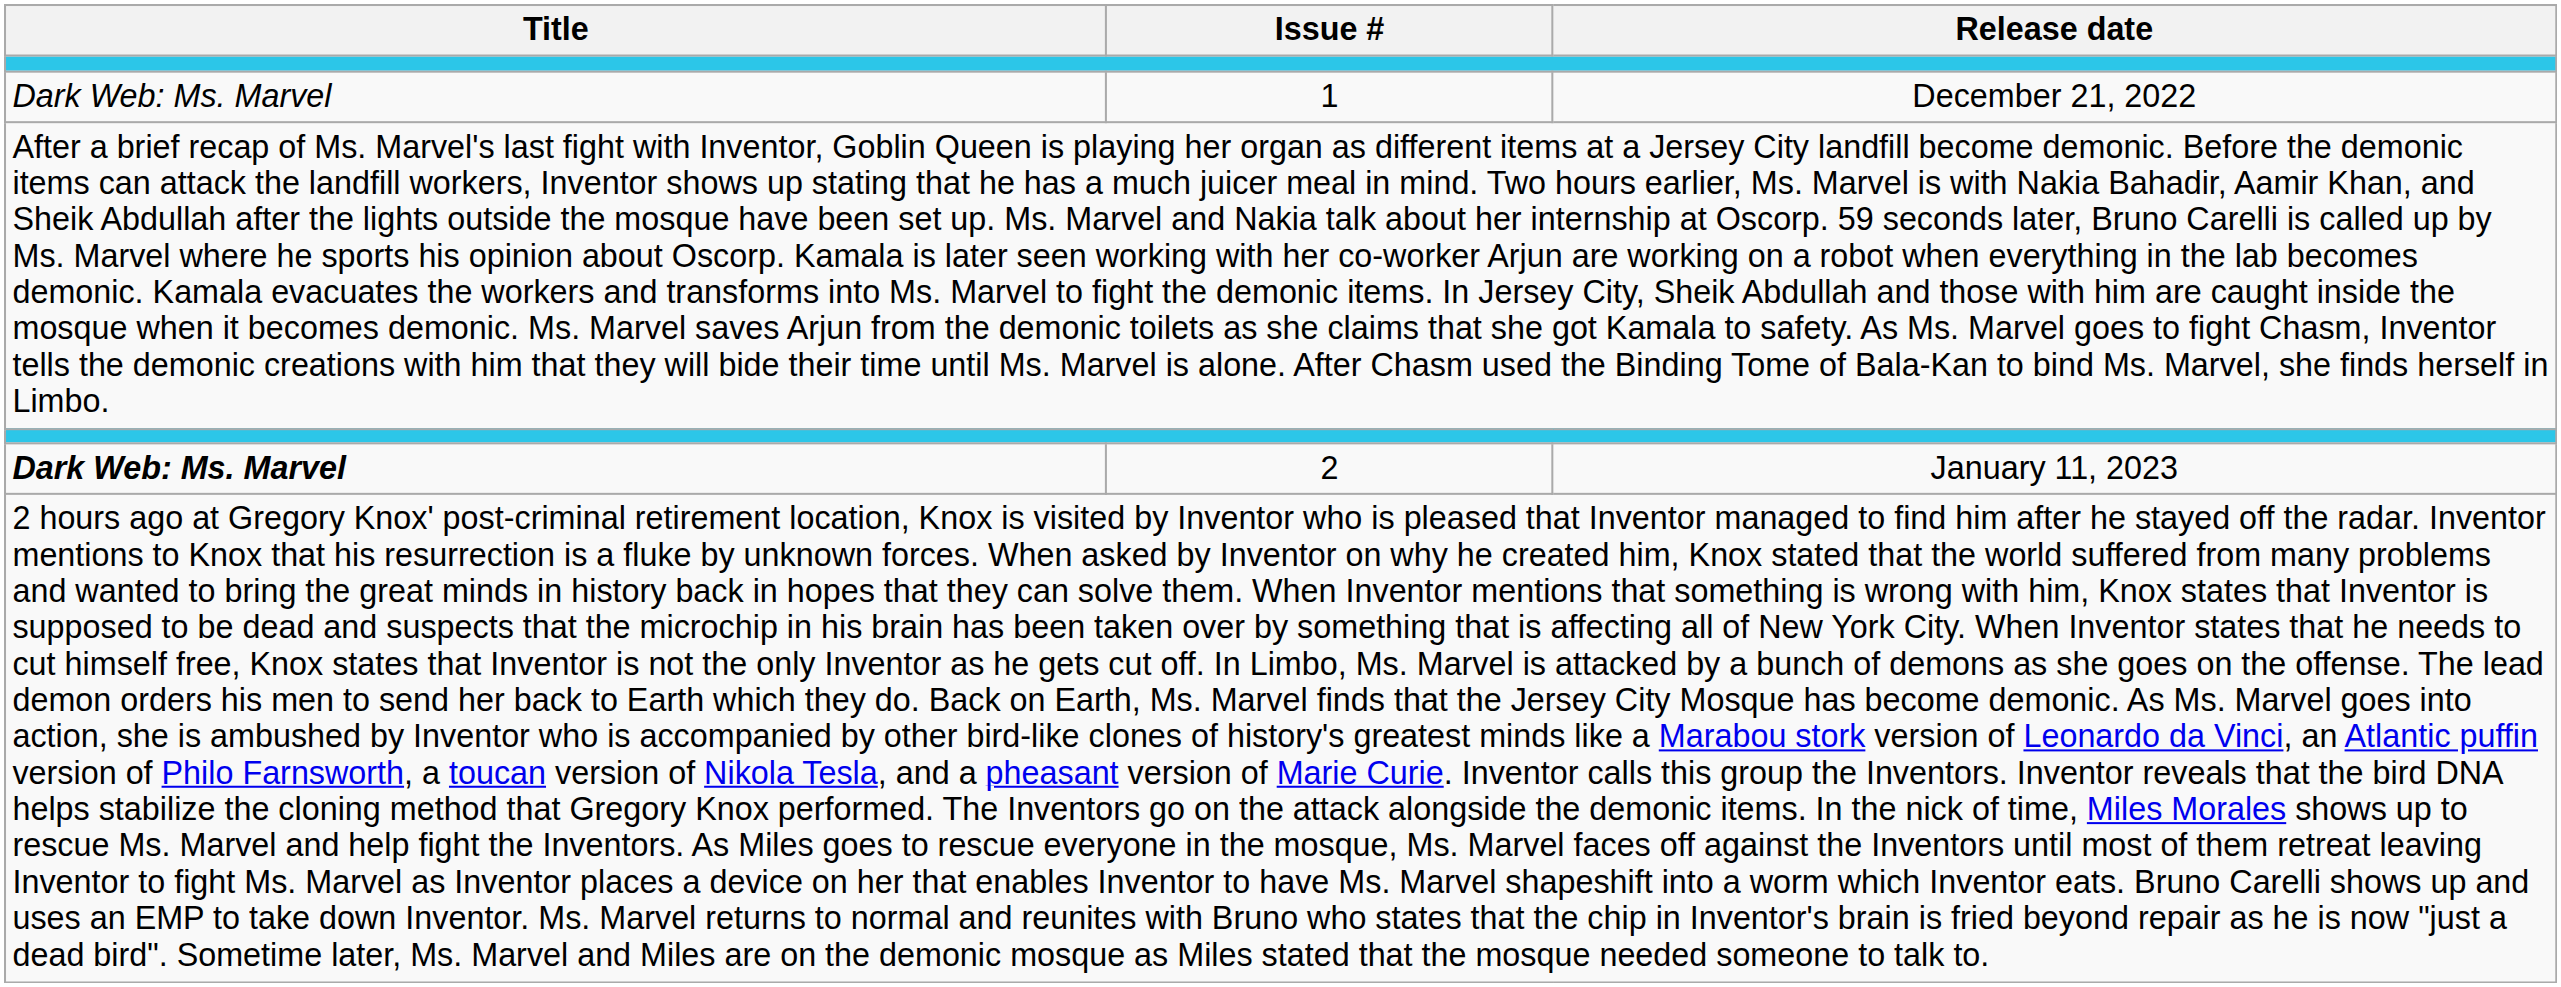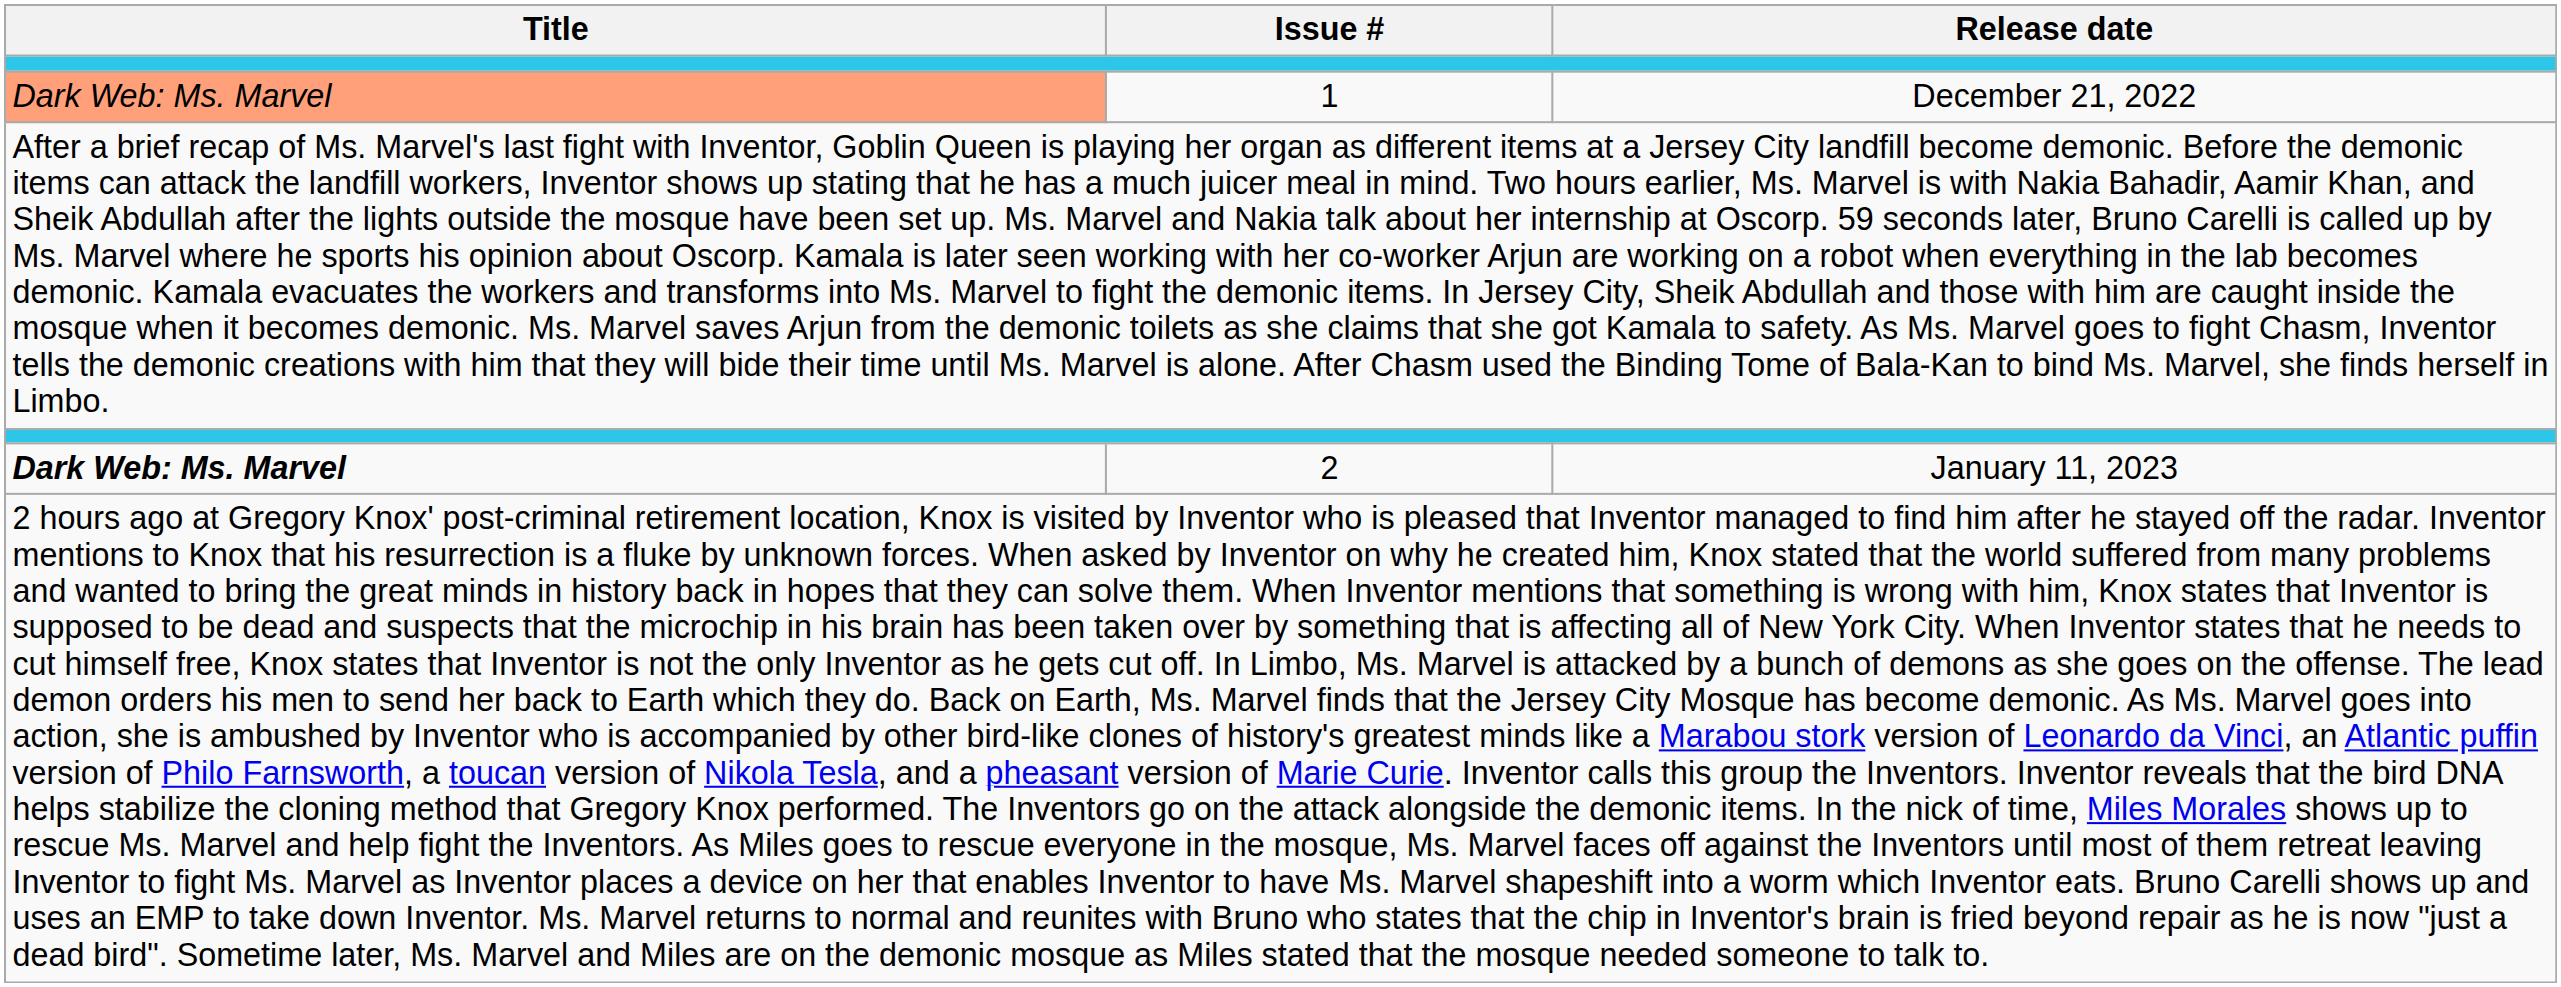1 | Title: no background -> lightsalmon background
